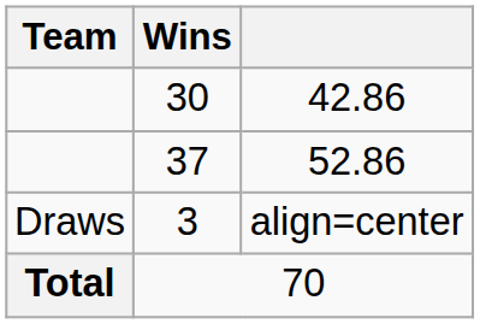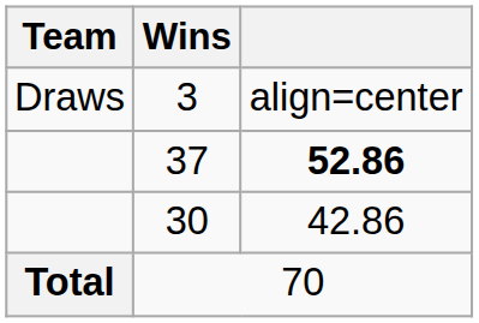rows swapped: 30 <-> 3
37 | column 3: normal -> bold
